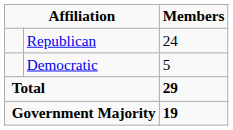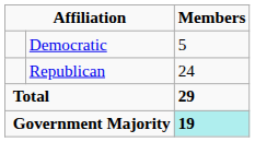rows swapped: Democratic <-> Republican
Government Majority | Members: no background -> paleturquoise background
